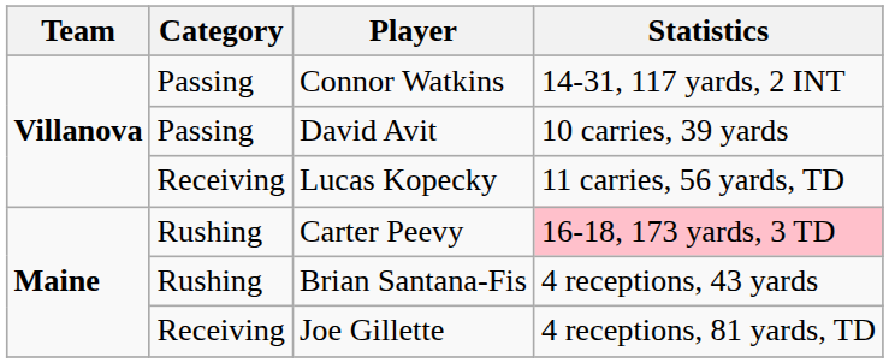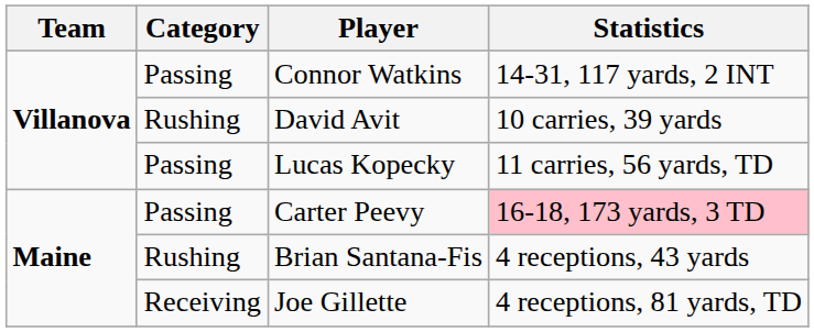David Avit | Category: Passing -> Rushing
Lucas Kopecky | Category: Receiving -> Passing
Carter Peevy | Category: Rushing -> Passing
